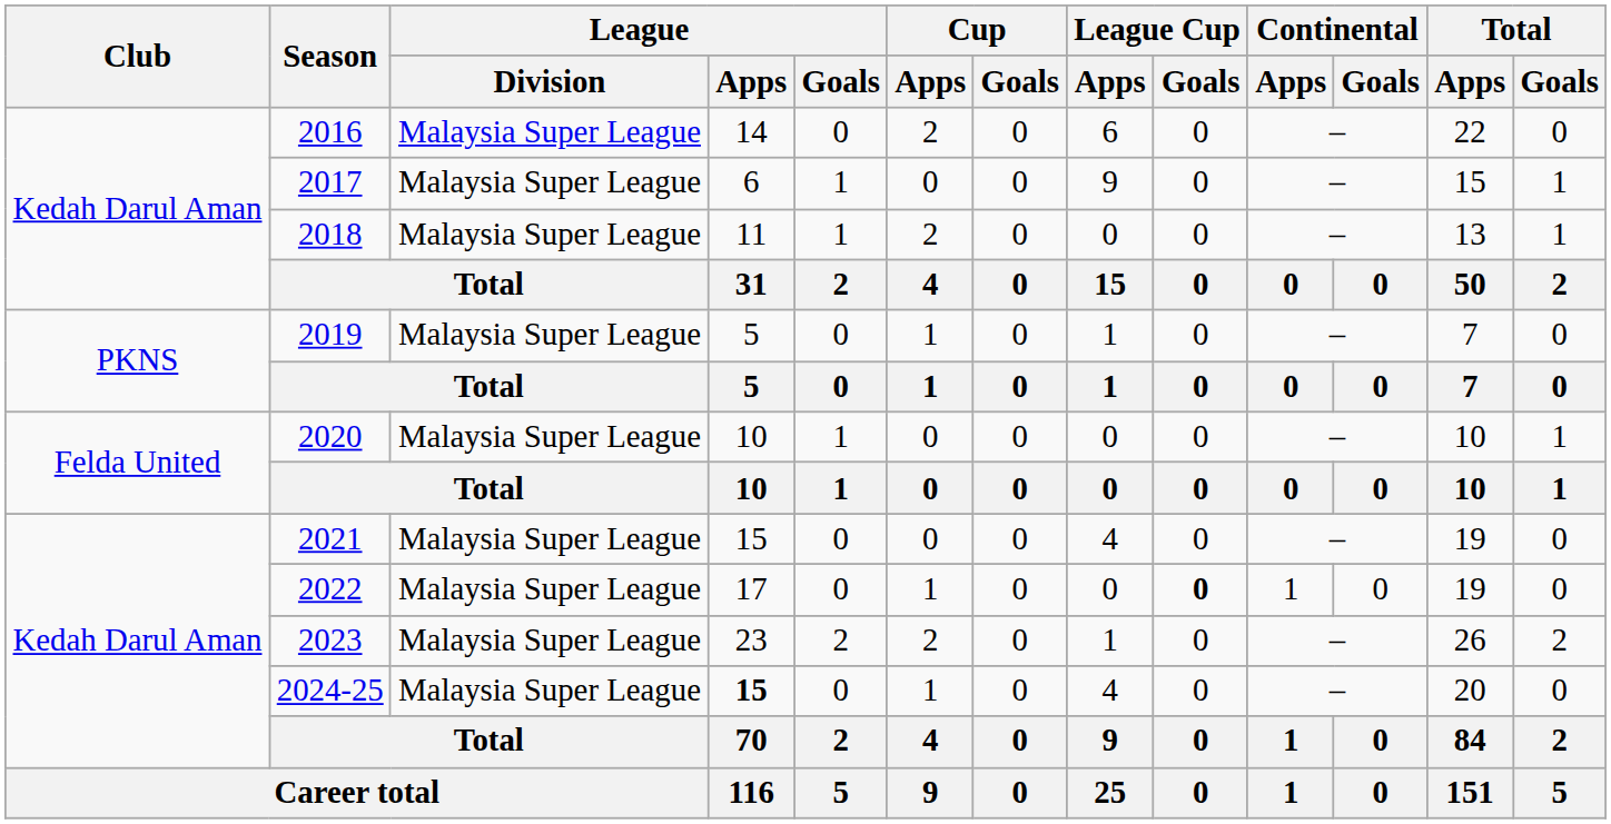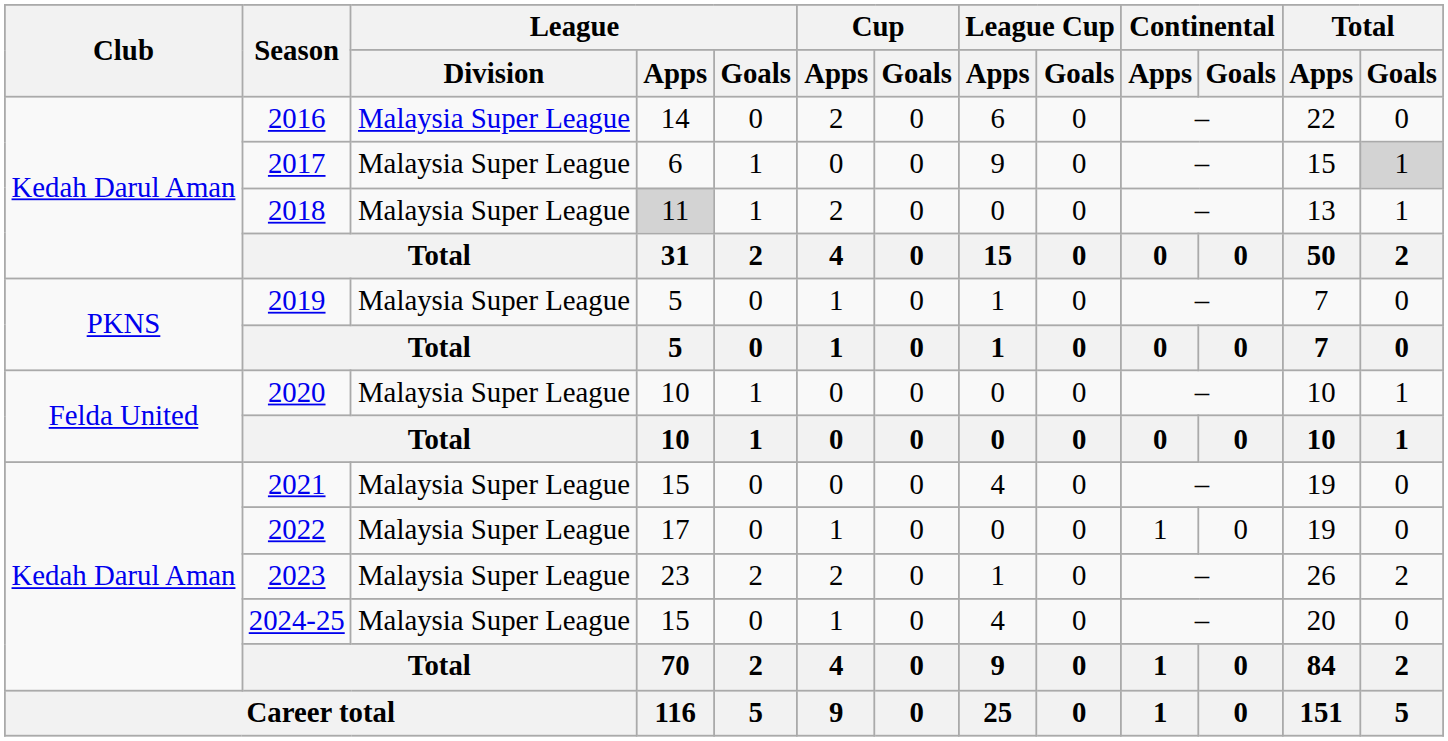2017 | Total / Goals: no background -> lightgrey background
2018 | League / Apps: no background -> lightgrey background
2022 | League Cup / Goals: bold -> normal
2024-25 | League / Apps: bold -> normal
